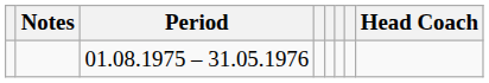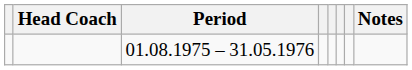columns swapped: Head Coach <-> Notes
